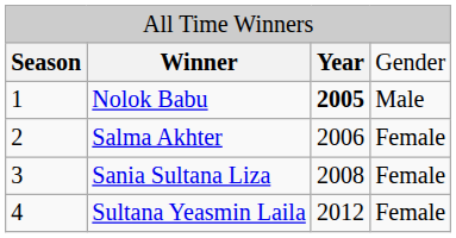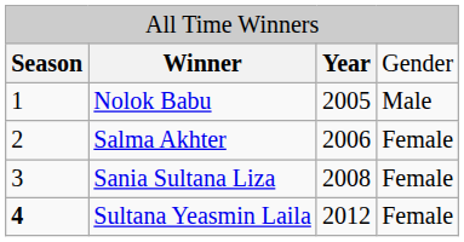Nolok Babu | column 3: bold -> normal
Sultana Yeasmin Laila | column 1: normal -> bold
